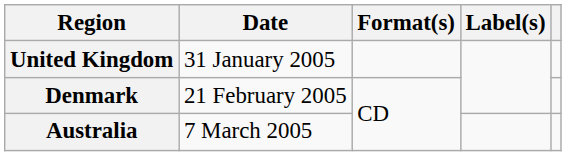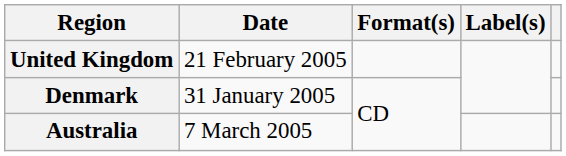United Kingdom | Date: 31 January 2005 -> 21 February 2005
Denmark | Date: 21 February 2005 -> 31 January 2005
